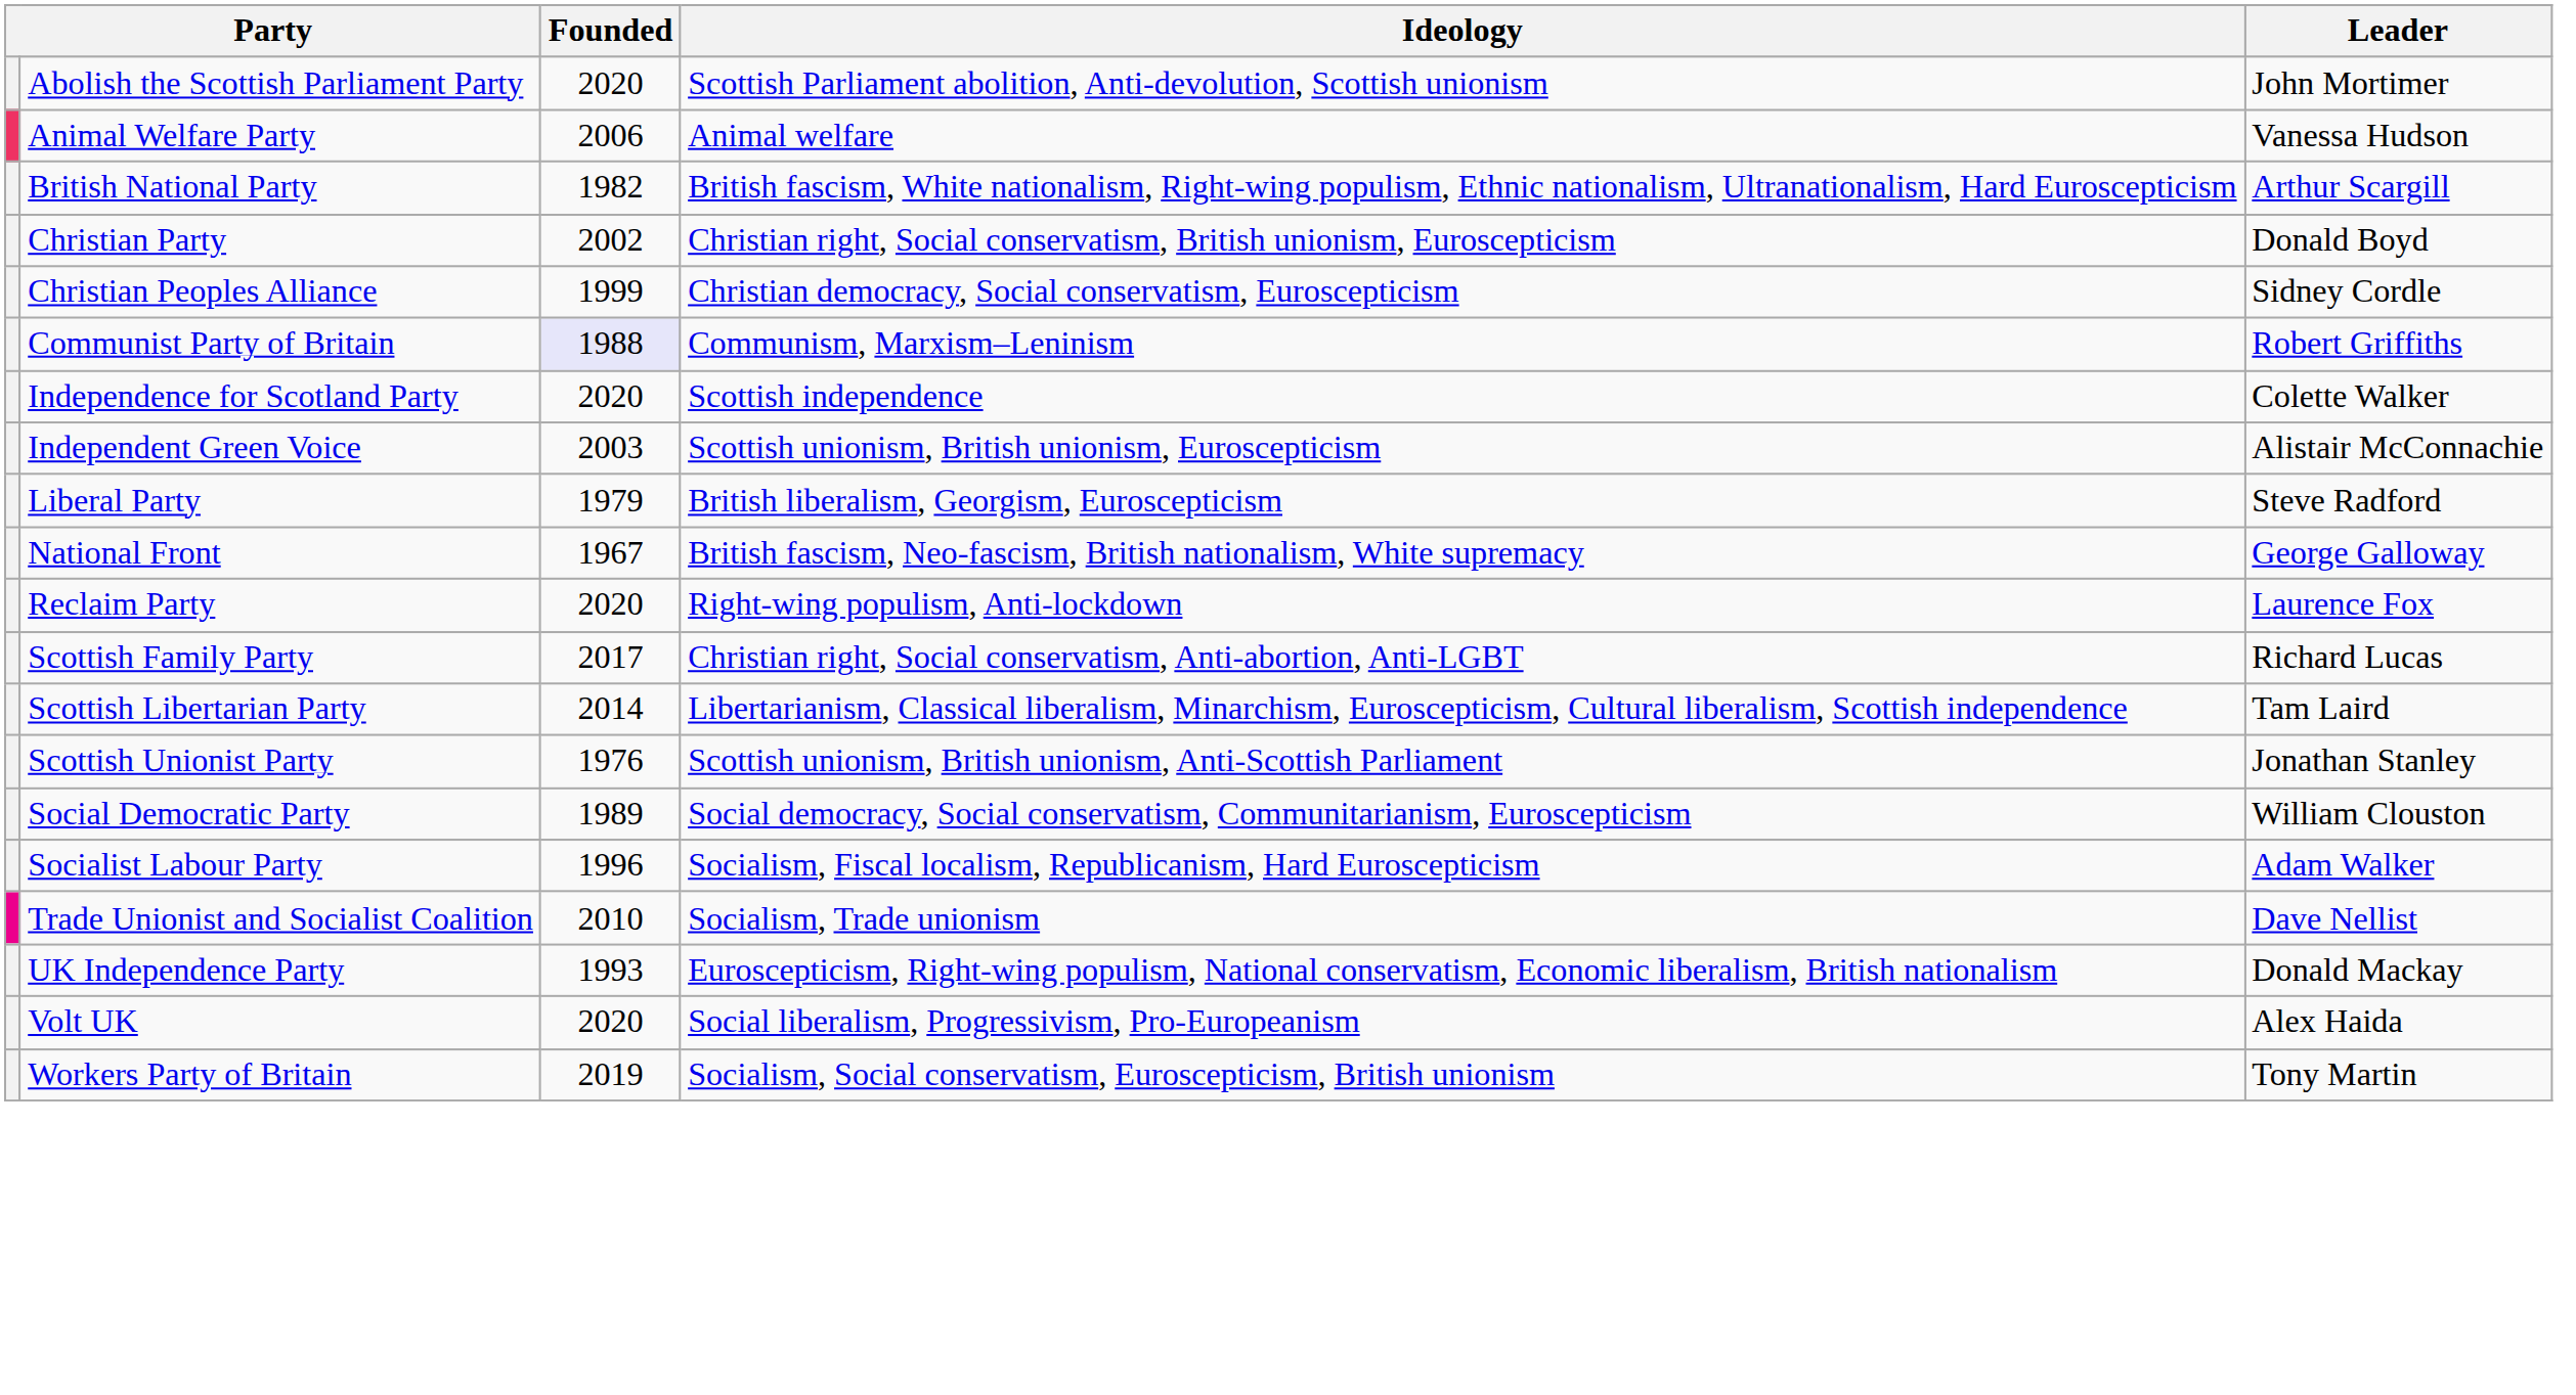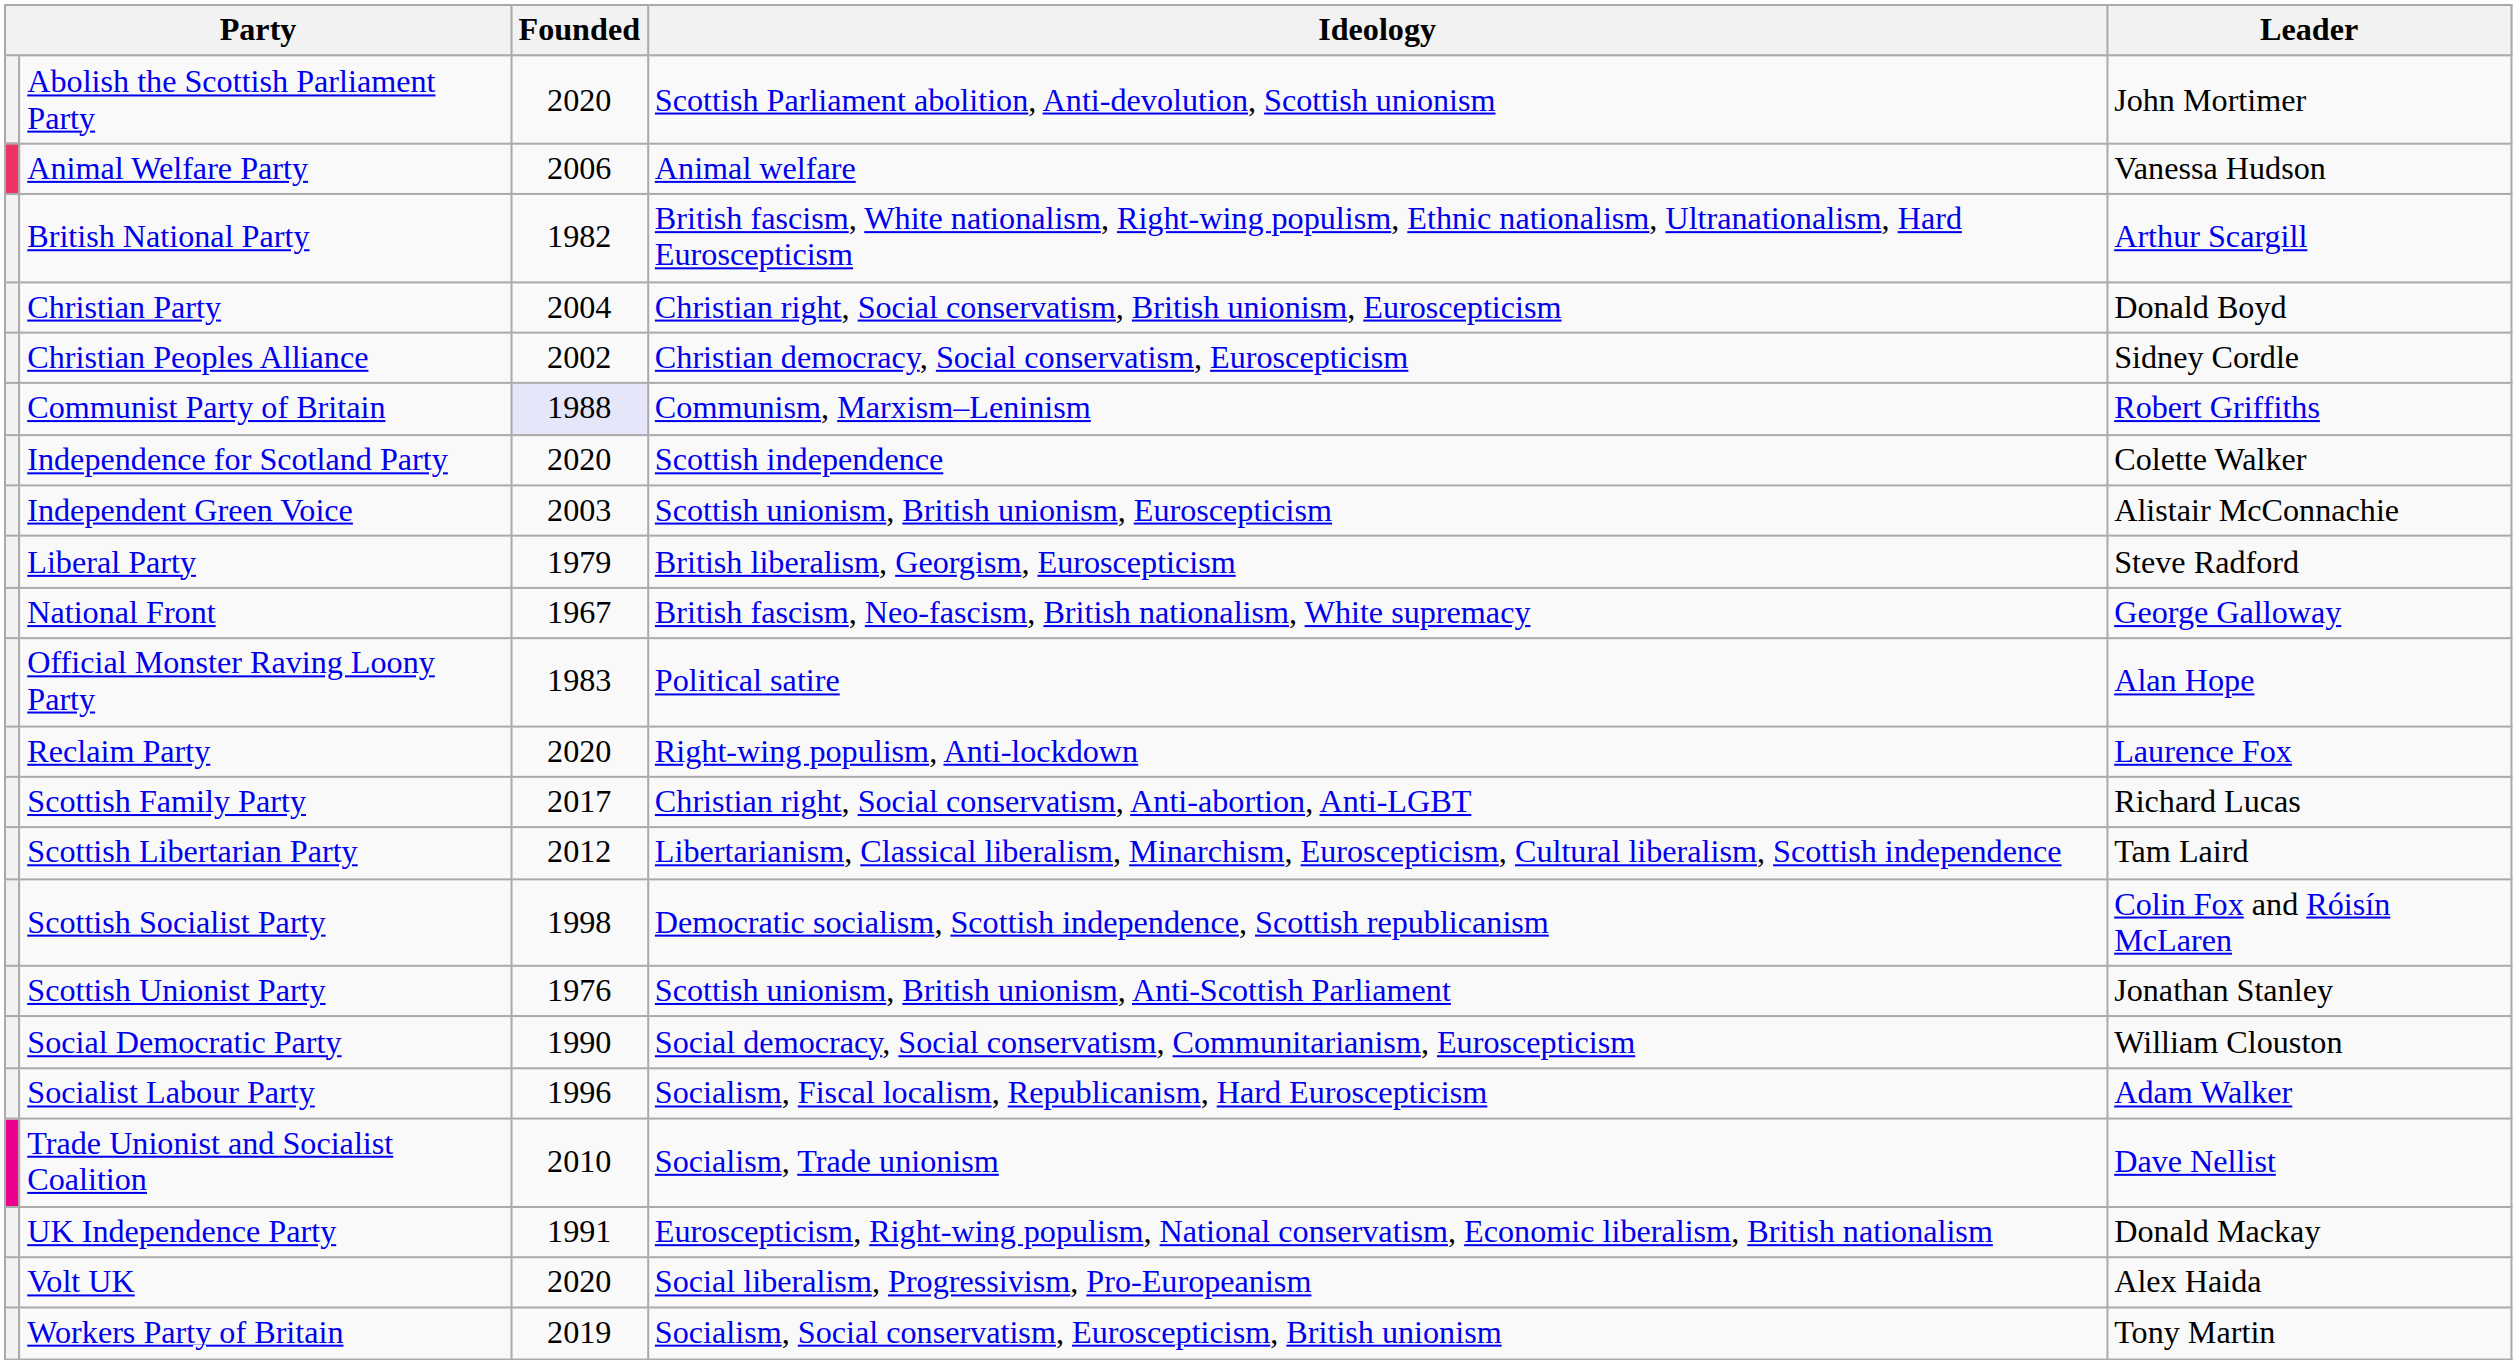Christian Party | Founded: 2002 -> 2004
Christian Peoples Alliance | Founded: 1999 -> 2002
+ row: Official Monster Raving Loony Party | 1983 | Political satire | Alan Hope
Scottish Libertarian Party | Founded: 2014 -> 2012
+ row: Scottish Socialist Party | 1998 | Democratic socialism, Scottish independence, Scottish republicanism | Colin Fox and Róisín McLaren
Social Democratic Party | Founded: 1989 -> 1990
UK Independence Party | Founded: 1993 -> 1991
